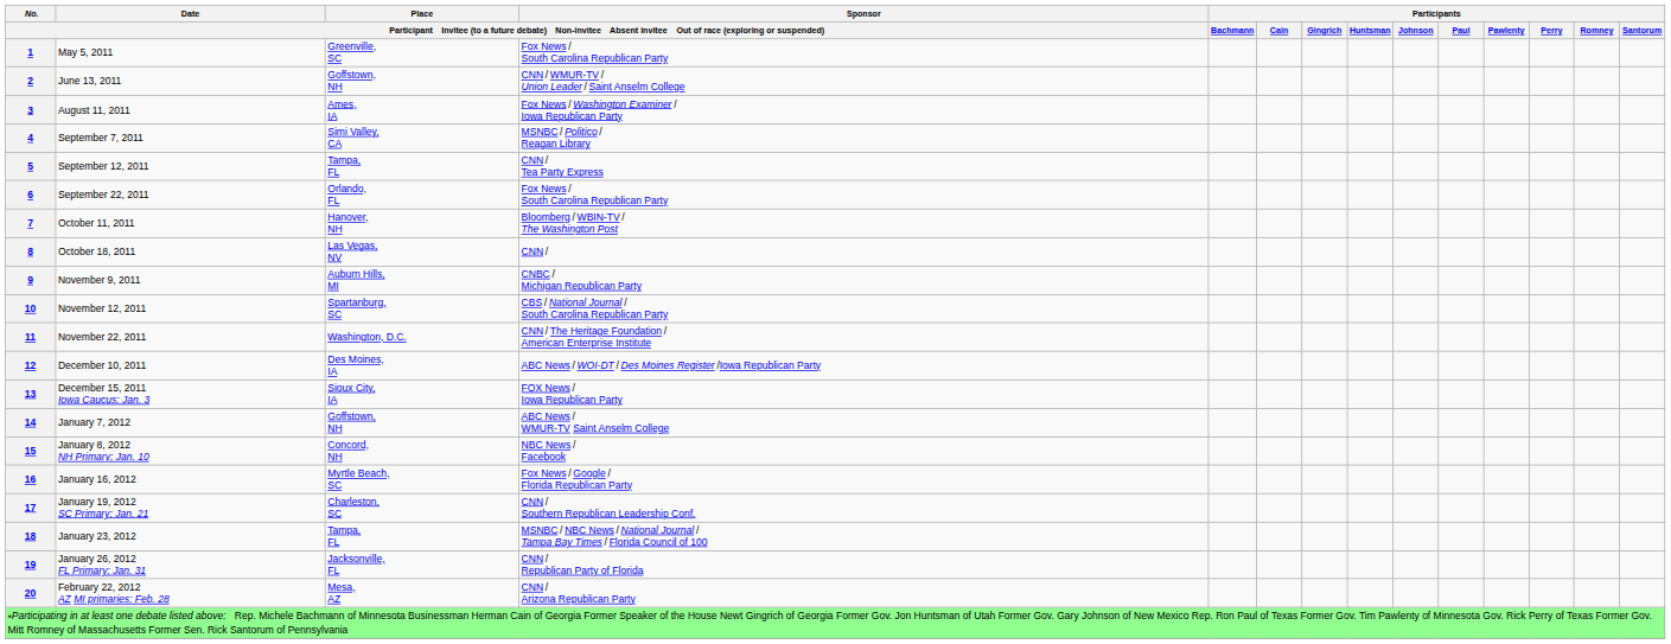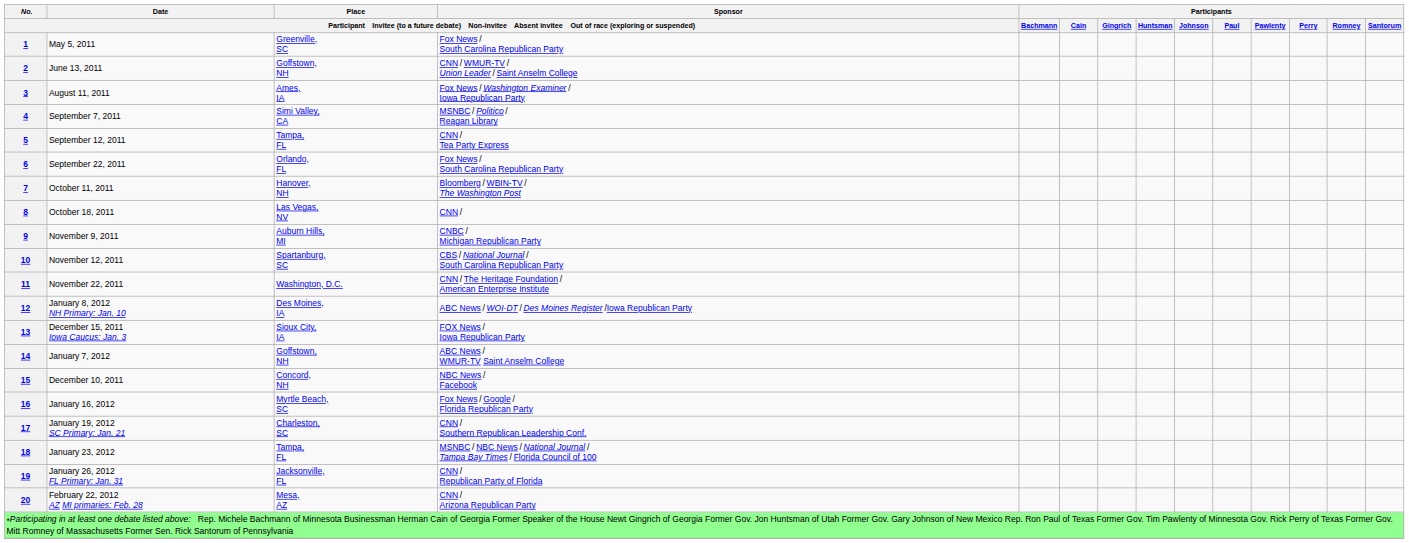12 | column 2: December 10, 2011 -> January 8, 2012 NH Primary: Jan. 10
15 | column 2: January 8, 2012 NH Primary: Jan. 10 -> December 10, 2011
